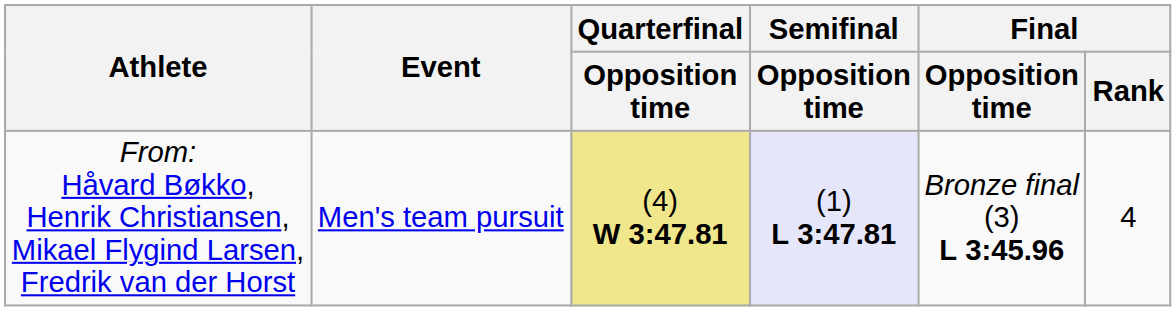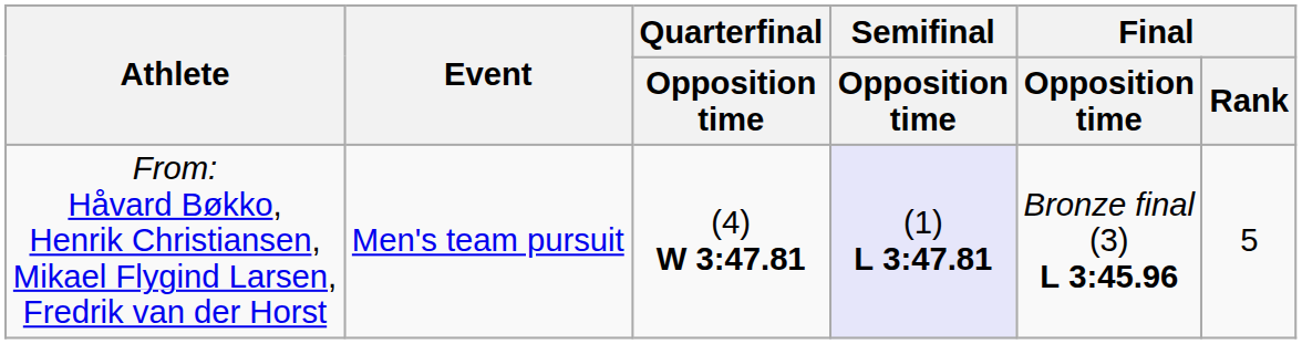row 3 | Quarterfinal / Opposition time: khaki background -> no background
row 3 | Final / Rank: 4 -> 5
